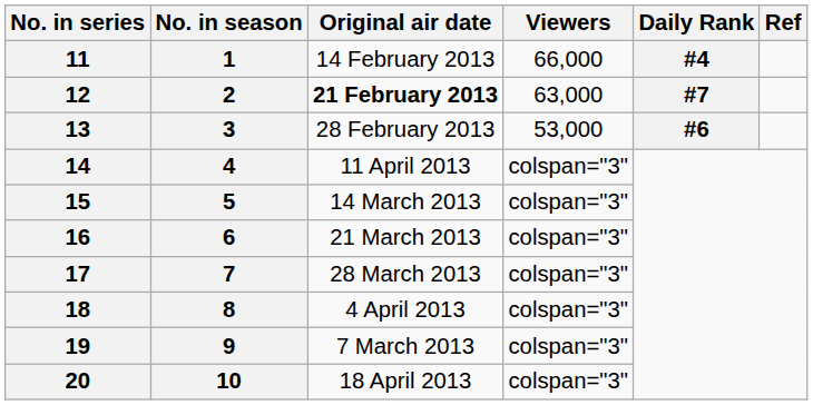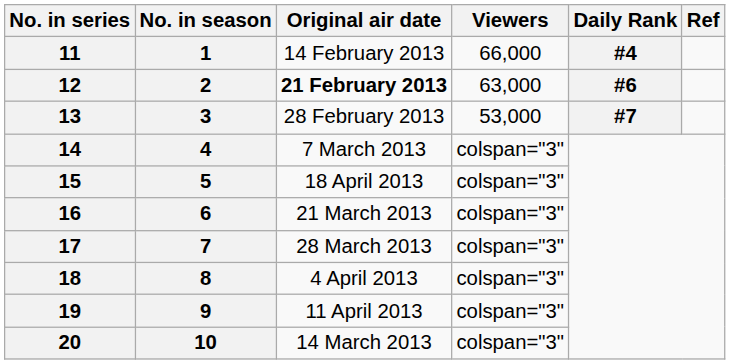12 | Daily Rank: #7 -> #6
13 | Daily Rank: #6 -> #7
14 | Original air date: 11 April 2013 -> 7 March 2013
15 | Original air date: 14 March 2013 -> 18 April 2013
19 | Original air date: 7 March 2013 -> 11 April 2013
20 | Original air date: 18 April 2013 -> 14 March 2013
